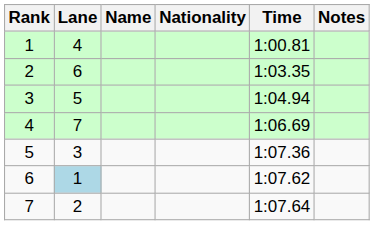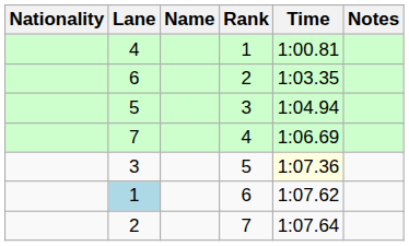columns swapped: Rank <-> Nationality
row 6 | Time: no background -> lightyellow background
